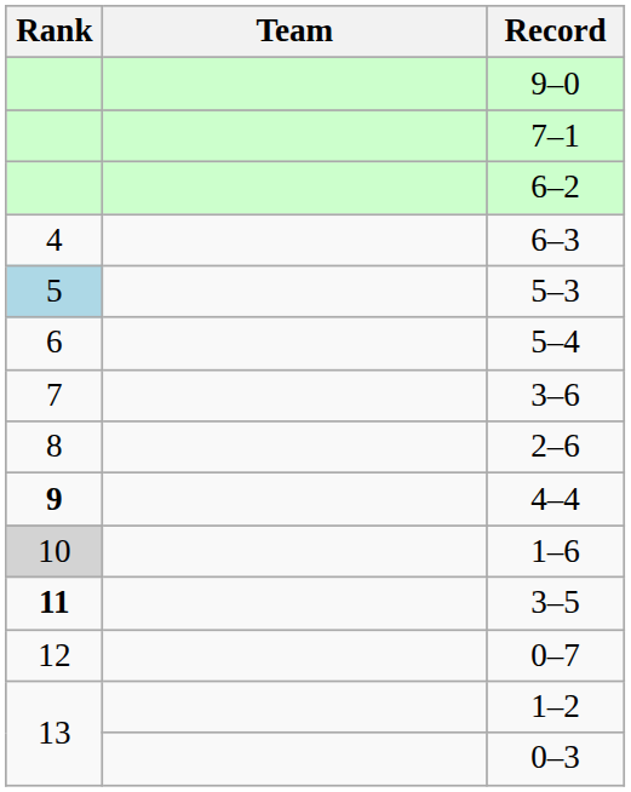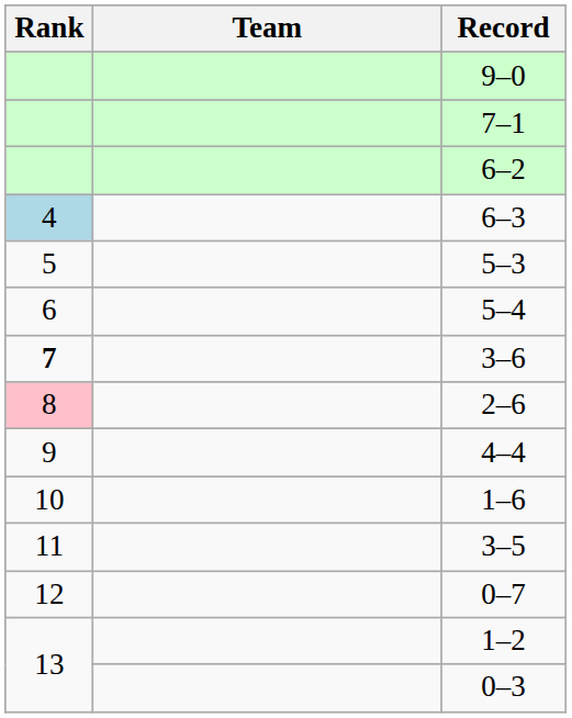6–3 | Rank: no background -> lightblue background
5–3 | Rank: lightblue background -> no background
3–6 | Rank: normal -> bold
2–6 | Rank: no background -> pink background
4–4 | Rank: bold -> normal
1–6 | Rank: lightgrey background -> no background
3–5 | Rank: bold -> normal
